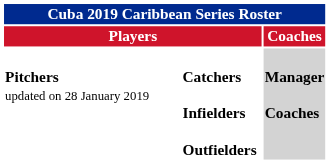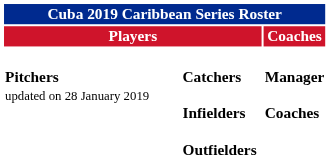Pitchers updated on 28 January 2019 | Coaches: lightgrey background -> no background
